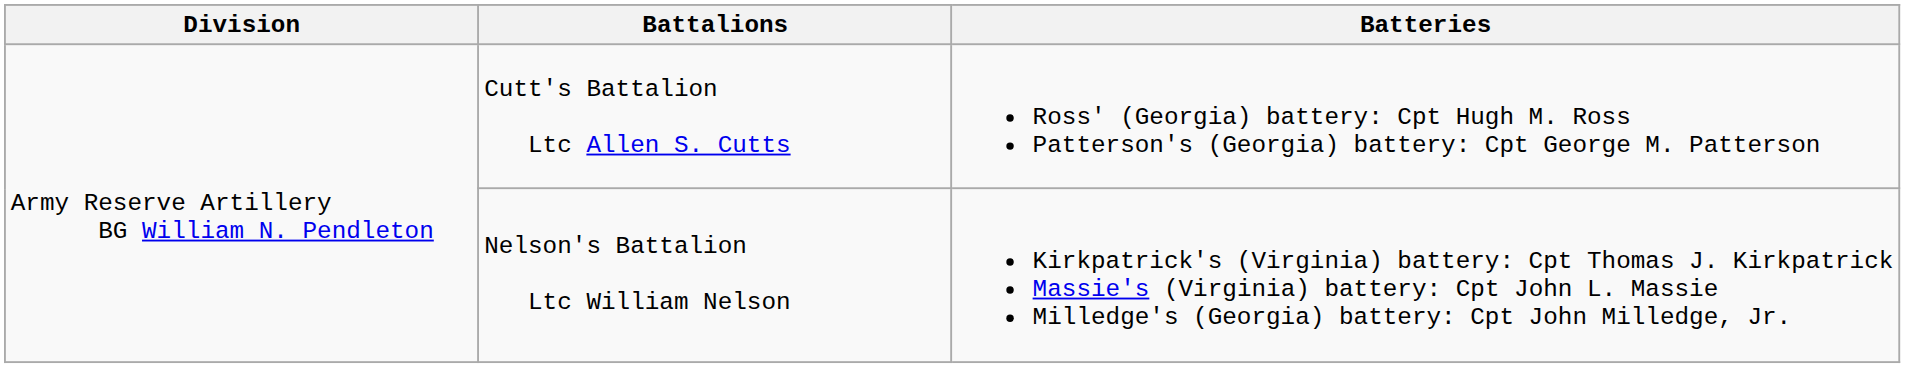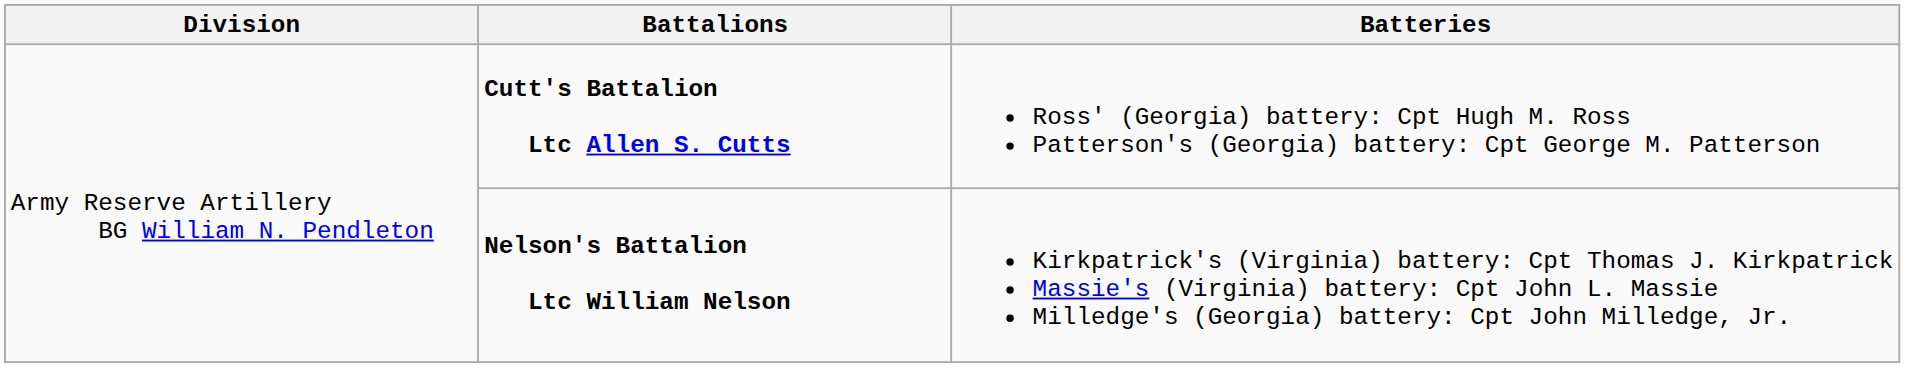Cutt's Battalion Ltc Allen S. Cutts | Battalions: normal -> bold
Nelson's Battalion Ltc William Nelson | Battalions: normal -> bold
